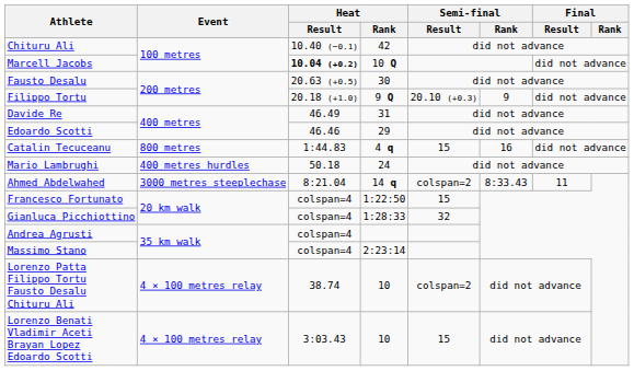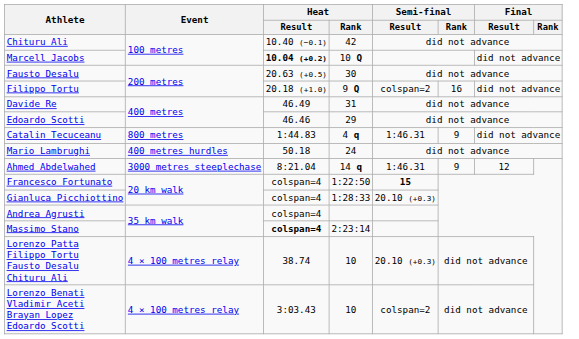Filippo Tortu | Semi-final / Result: 20.10 (+0.3) -> colspan=2
Filippo Tortu | Semi-final / Rank: 9 -> 16
Catalin Tecuceanu | Semi-final / Result: 15 -> 1:46.31
Catalin Tecuceanu | Semi-final / Rank: 16 -> 9
Ahmed Abdelwahed | Semi-final / Result: colspan=2 -> 1:46.31
Ahmed Abdelwahed | Semi-final / Rank: 8:33.43 -> 9
Ahmed Abdelwahed | Final / Result: 11 -> 12
Francesco Fortunato | Semi-final / Result: normal -> bold
Gianluca Picchiottino | Semi-final / Result: 32 -> 20.10 (+0.3)
Massimo Stano | Heat / Result: normal -> bold
Lorenzo Patta Filippo Tortu Fausto Desalu Chituru Ali | Semi-final / Result: colspan=2 -> 20.10 (+0.3)
Lorenzo Benati Vladimir Aceti Brayan Lopez Edoardo Scotti | Semi-final / Result: 15 -> colspan=2
